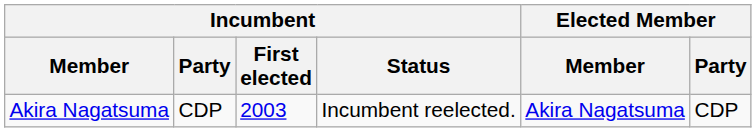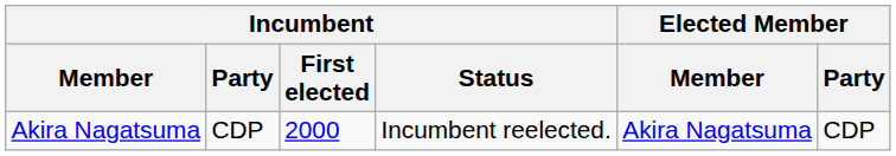row 3 | Incumbent / First elected: 2003 -> 2000
